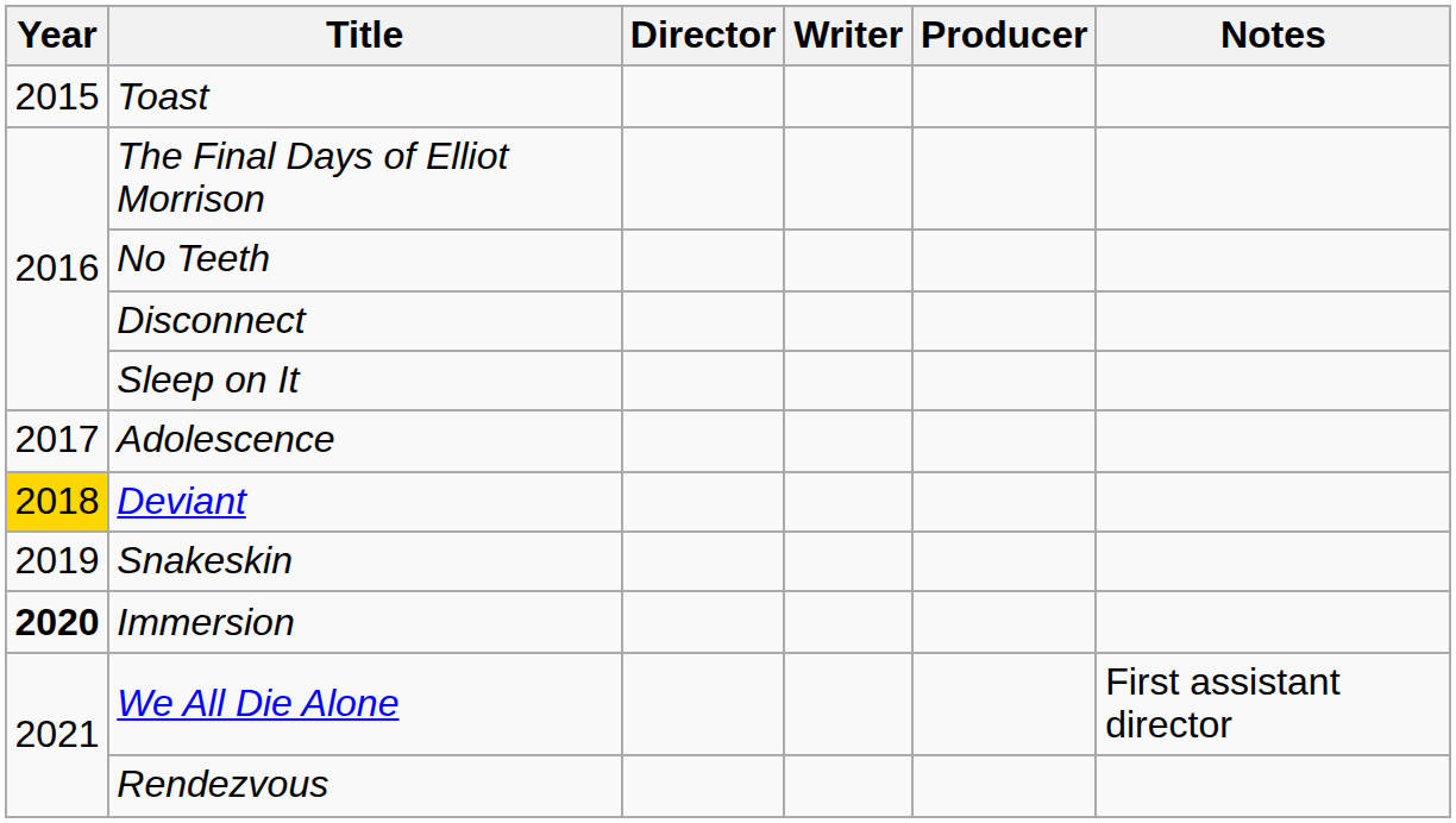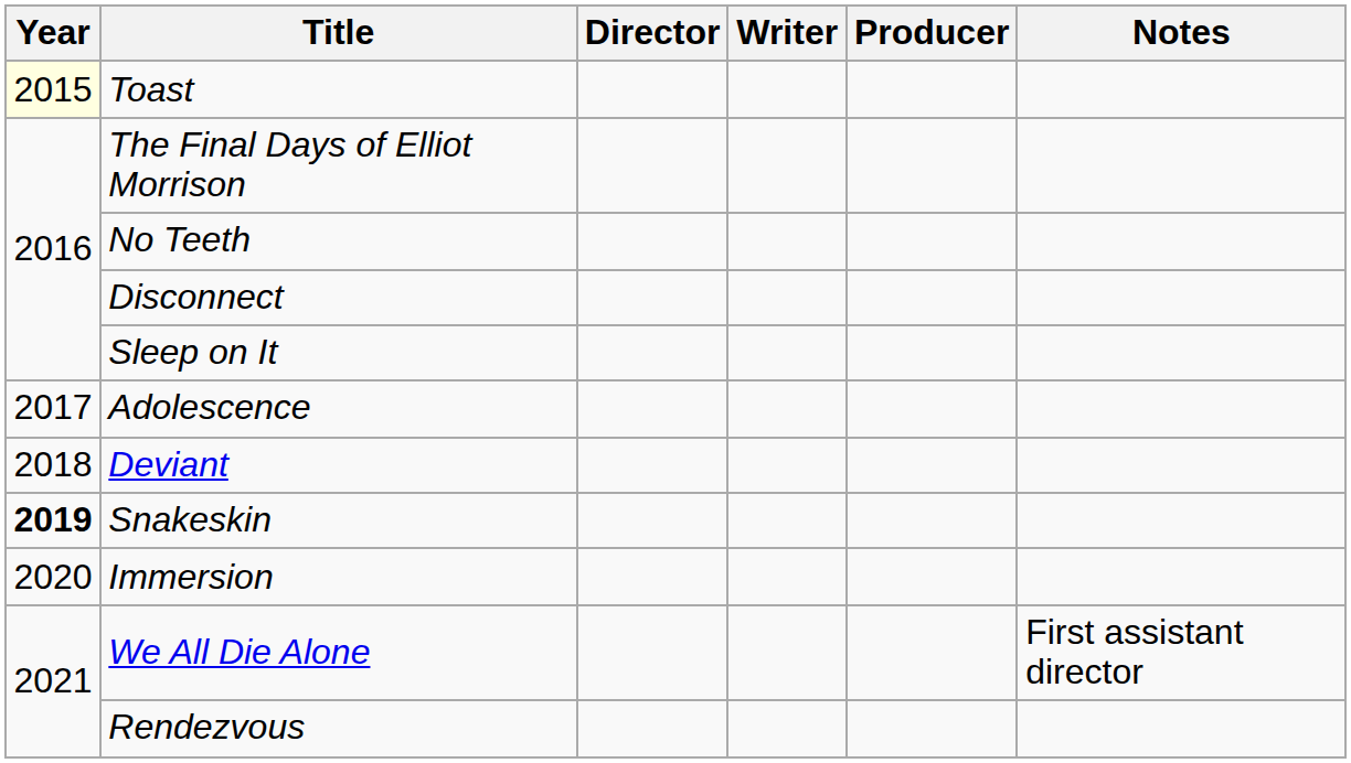Toast | Year: no background -> lightyellow background
Deviant | Year: gold background -> no background
Snakeskin | Year: normal -> bold
Immersion | Year: bold -> normal
